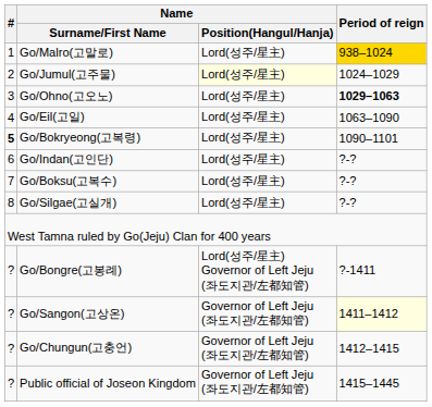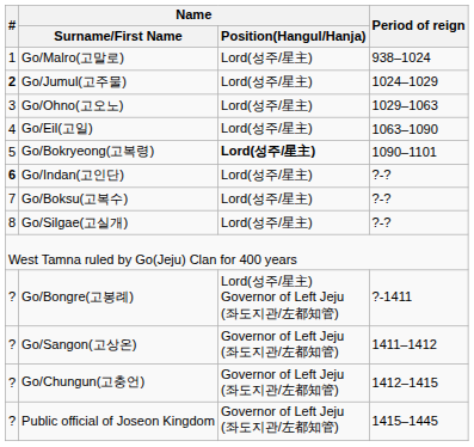Go/Malro(고말로) | Period of reign: gold background -> no background
Go/Jumul(고주물) | #: normal -> bold
Go/Jumul(고주물) | Name / Position(Hangul/Hanja): lightyellow background -> no background
Go/Ohno(고오노) | Period of reign: bold -> normal
Go/Bokryeong(고복령) | #: bold -> normal
Go/Bokryeong(고복령) | Name / Position(Hangul/Hanja): normal -> bold
Go/Indan(고인단) | #: normal -> bold
Go/Sangon(고상온) | Period of reign: lightyellow background -> no background
